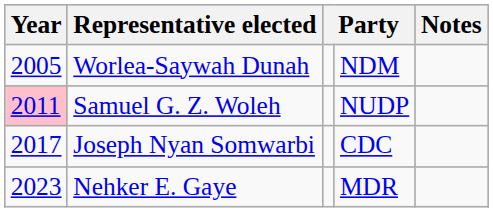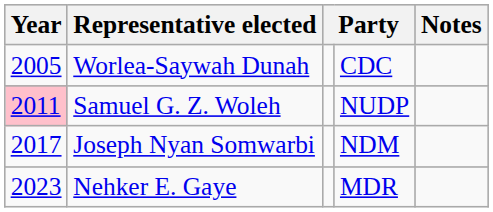Worlea-Saywah Dunah | column 4: NDM -> CDC
Joseph Nyan Somwarbi | column 4: CDC -> NDM
